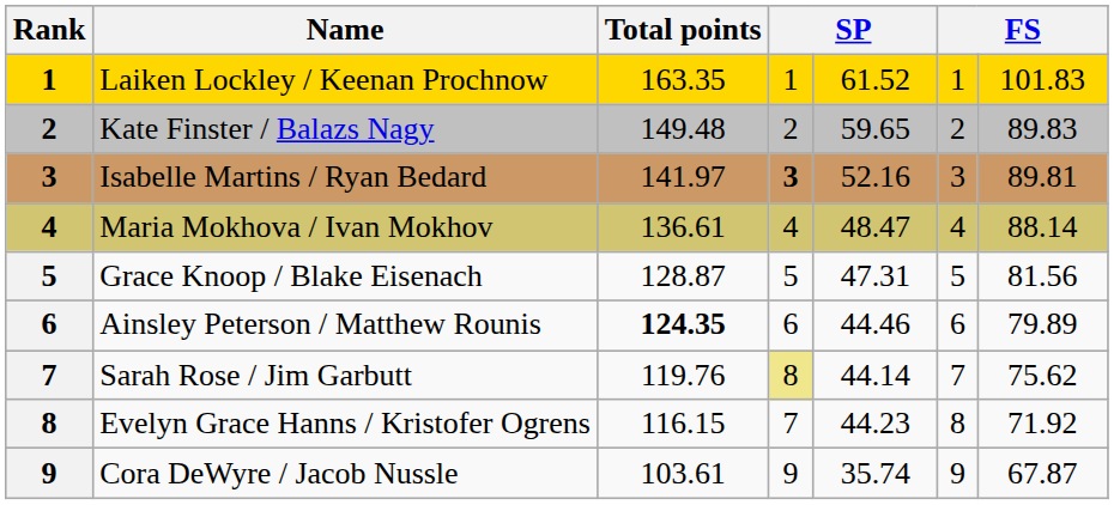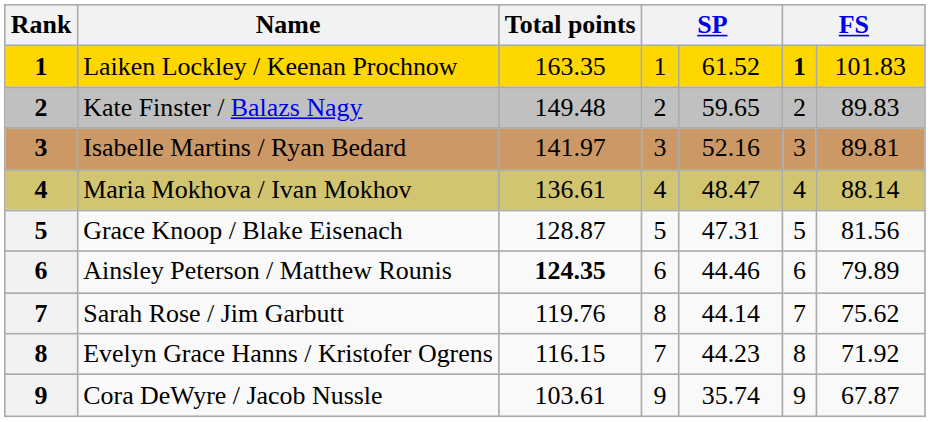Laiken Lockley / Keenan Prochnow | column 6: normal -> bold
Isabelle Martins / Ryan Bedard | column 4: bold -> normal
Sarah Rose / Jim Garbutt | column 4: khaki background -> no background
